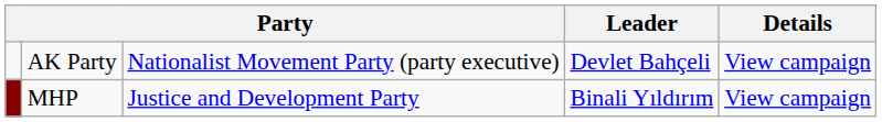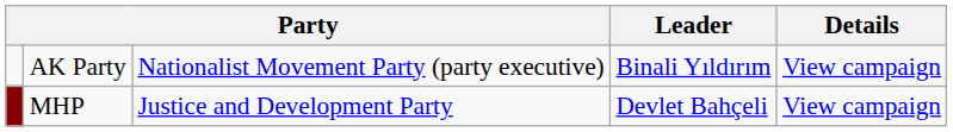AK Party | Leader: Devlet Bahçeli -> Binali Yıldırım
MHP | Leader: Binali Yıldırım -> Devlet Bahçeli
